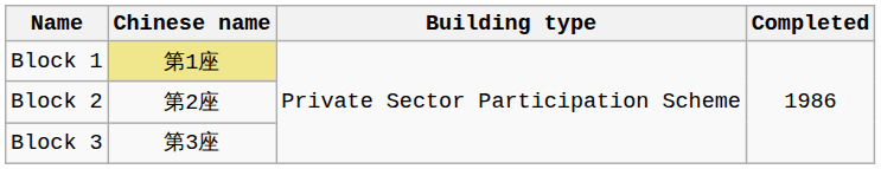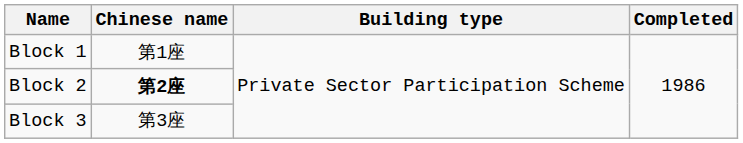Block 1 | Chinese name: khaki background -> no background
Block 2 | Chinese name: normal -> bold
